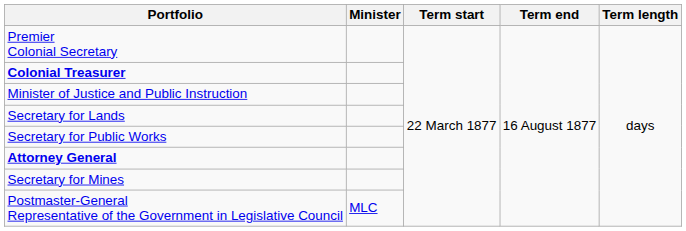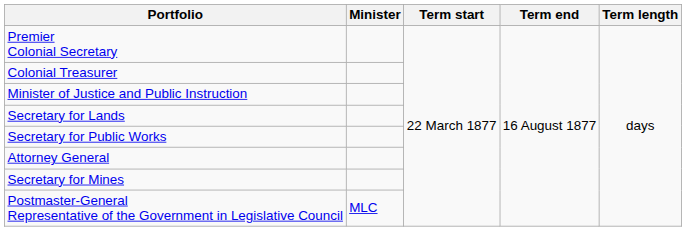Colonial Treasurer | Portfolio: bold -> normal
Attorney General | Portfolio: bold -> normal
